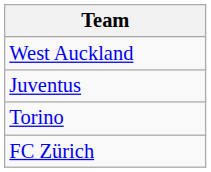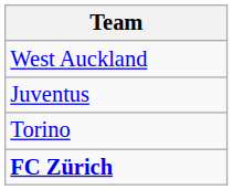row 5 | column 1: normal -> bold
